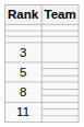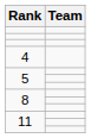row 5 | Rank: 3 -> 4
